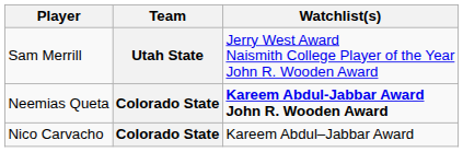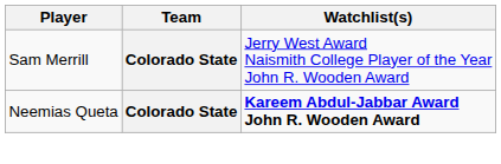Sam Merrill | Team: Utah State -> Colorado State
- row: Nico Carvacho | Colorado State | Kareem Abdul–Jabbar Award
